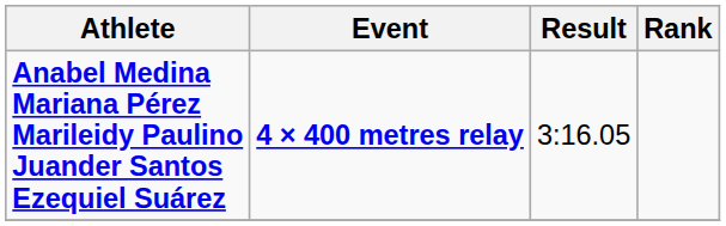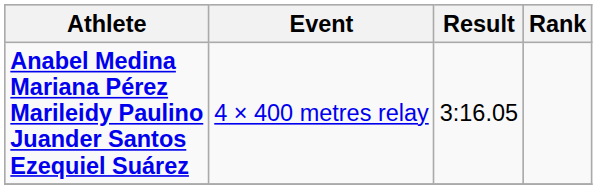row 2 | Event: bold -> normal
